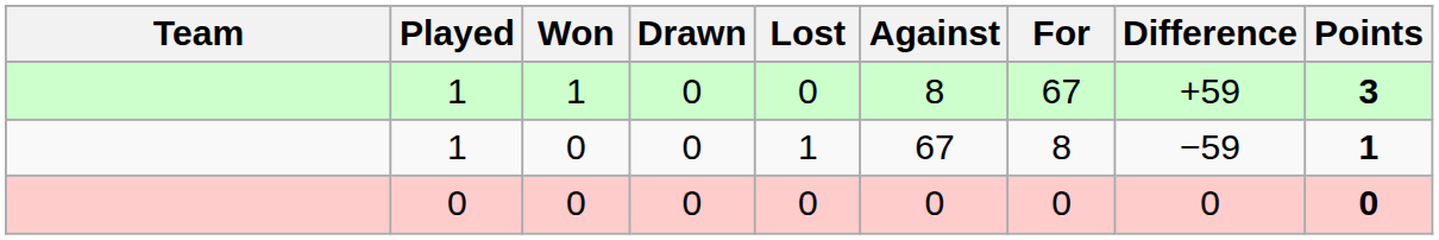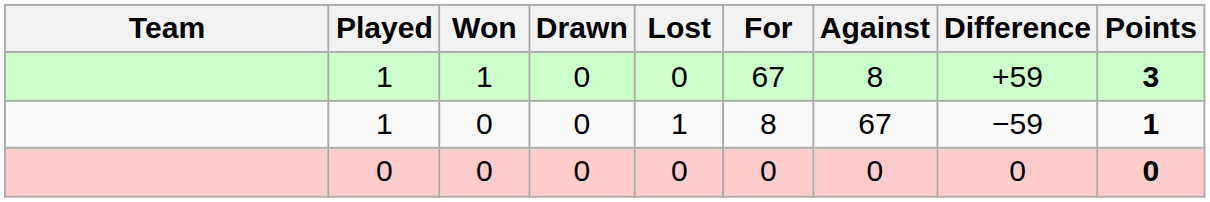columns swapped: For <-> Against
